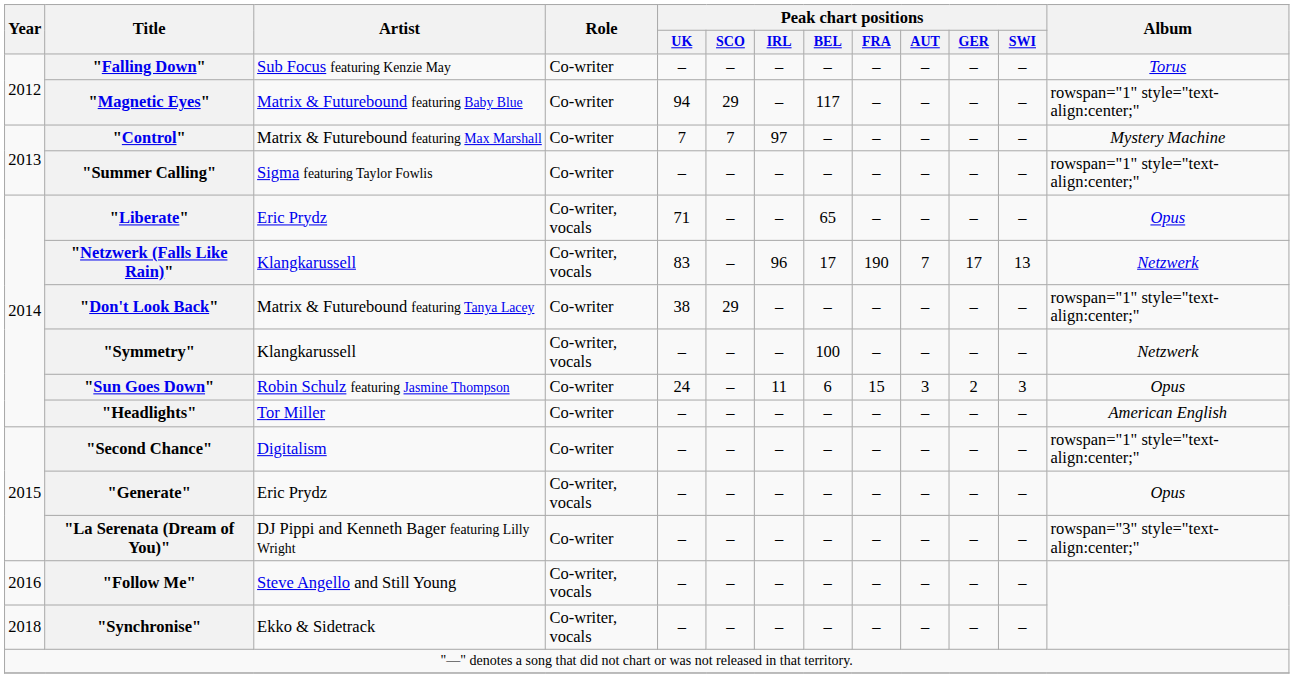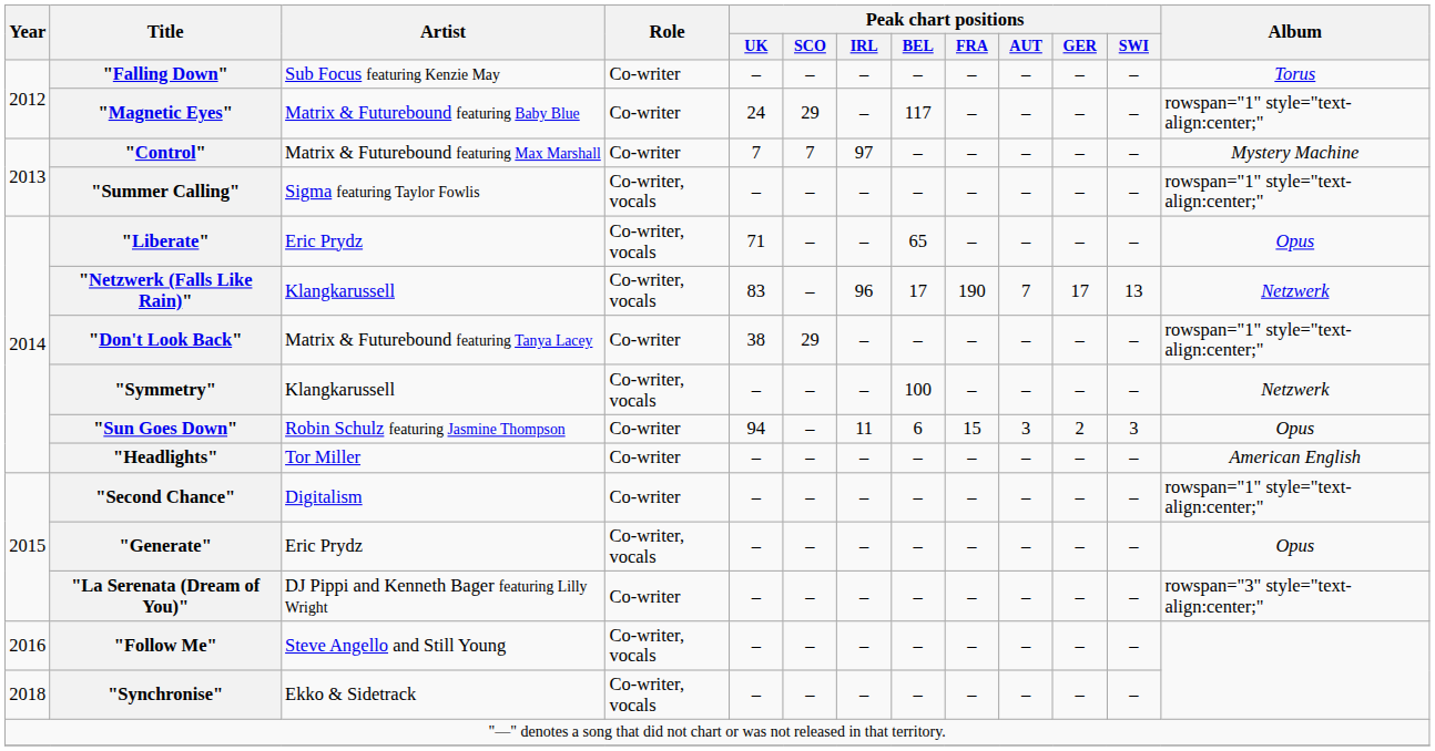"Magnetic Eyes" | Peak chart positions / UK: 94 -> 24
"Summer Calling" | Role: Co-writer -> Co-writer, vocals
"Sun Goes Down" | Peak chart positions / UK: 24 -> 94
